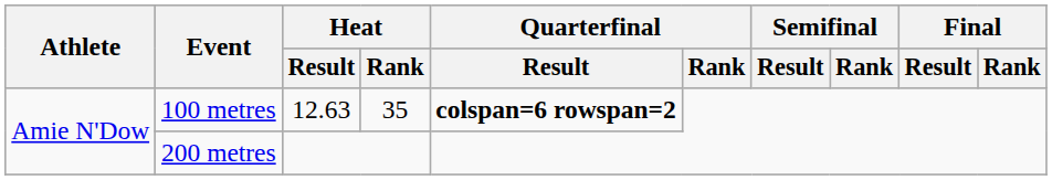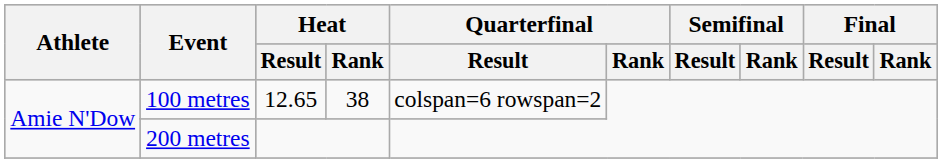100 metres | Heat / Result: 12.63 -> 12.65
100 metres | Heat / Rank: 35 -> 38
100 metres | Quarterfinal / Result: bold -> normal
